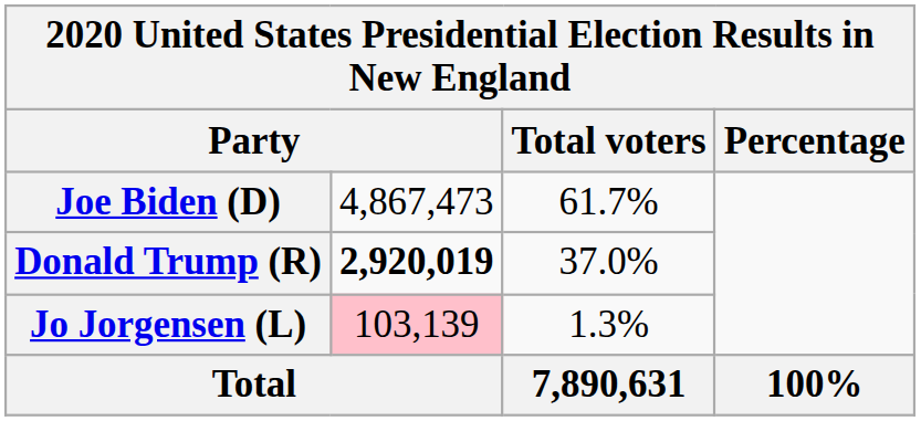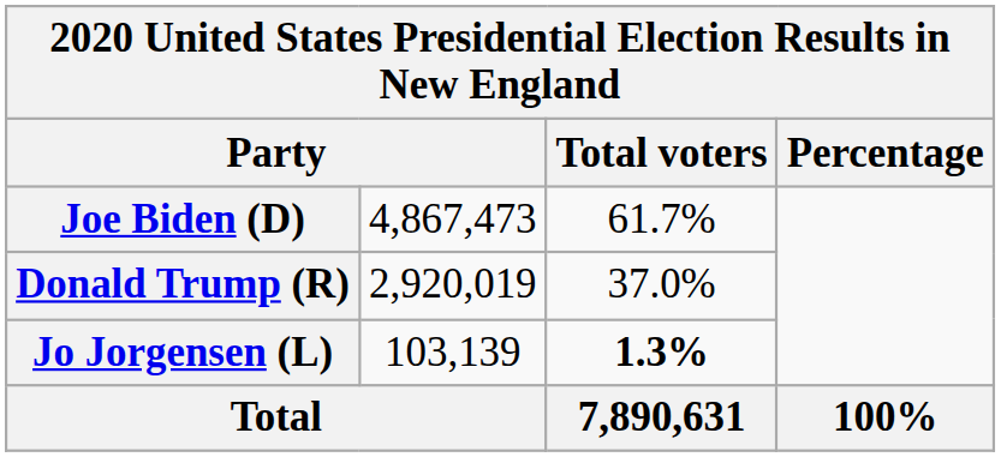Donald Trump (R) | column 2: bold -> normal
Jo Jorgensen (L) | column 2: pink background -> no background
Jo Jorgensen (L) | Total voters: normal -> bold
